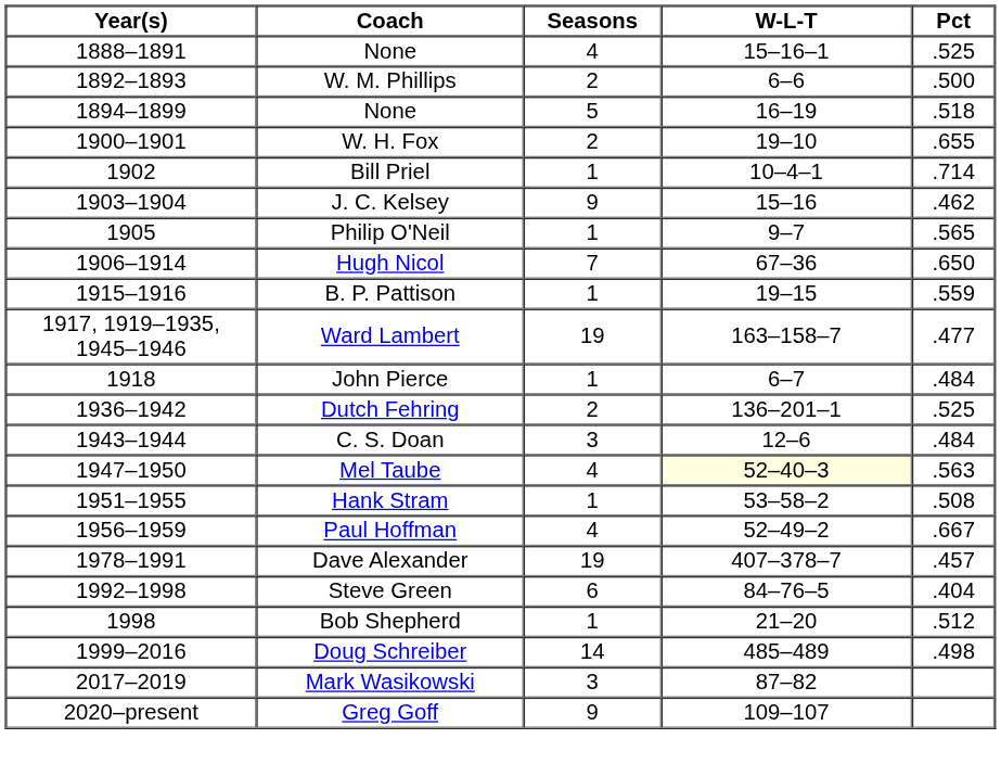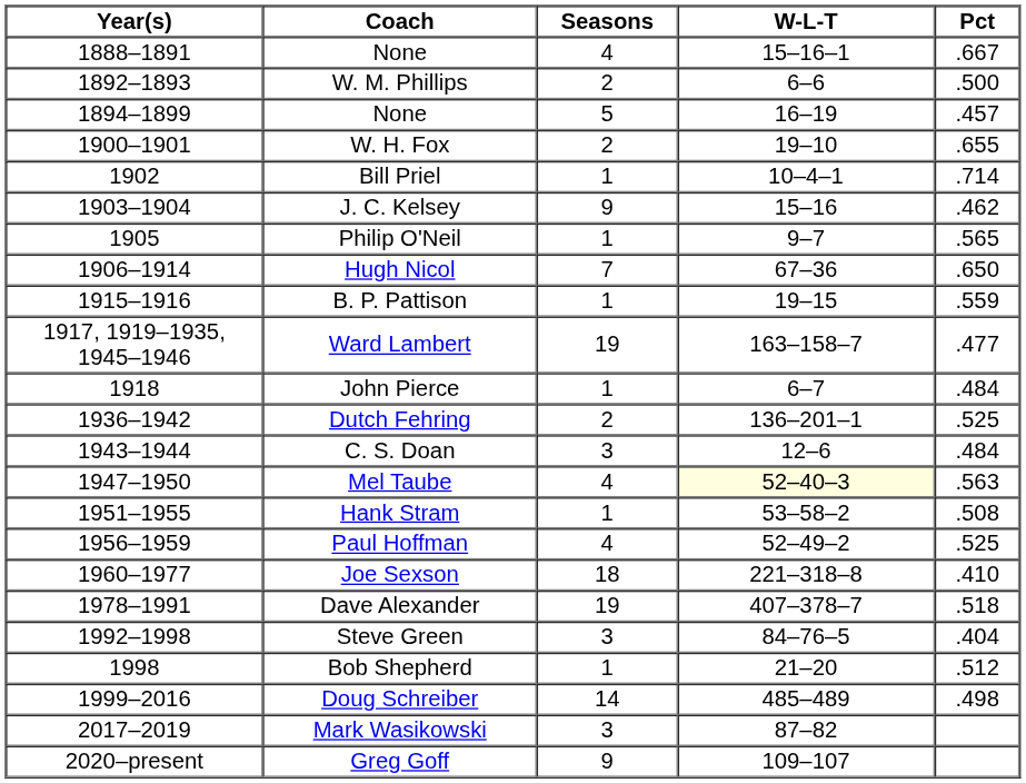1888–1891 / None | Pct: .525 -> .667
1894–1899 / None | Pct: .518 -> .457
Paul Hoffman | Pct: .667 -> .525
+ row: 1960–1977 | Joe Sexson | 18 | 221–318–8 | .410
Dave Alexander | Pct: .457 -> .518
Steve Green | Seasons: 6 -> 3
